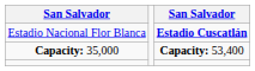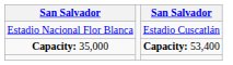Estadio Nacional Flor Blanca | column 3: bold -> normal
